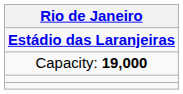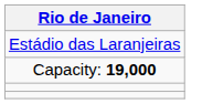row 2 | column 1: bold -> normal
